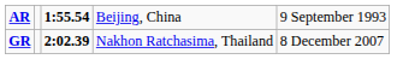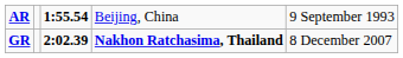GR | column 4: normal -> bold
